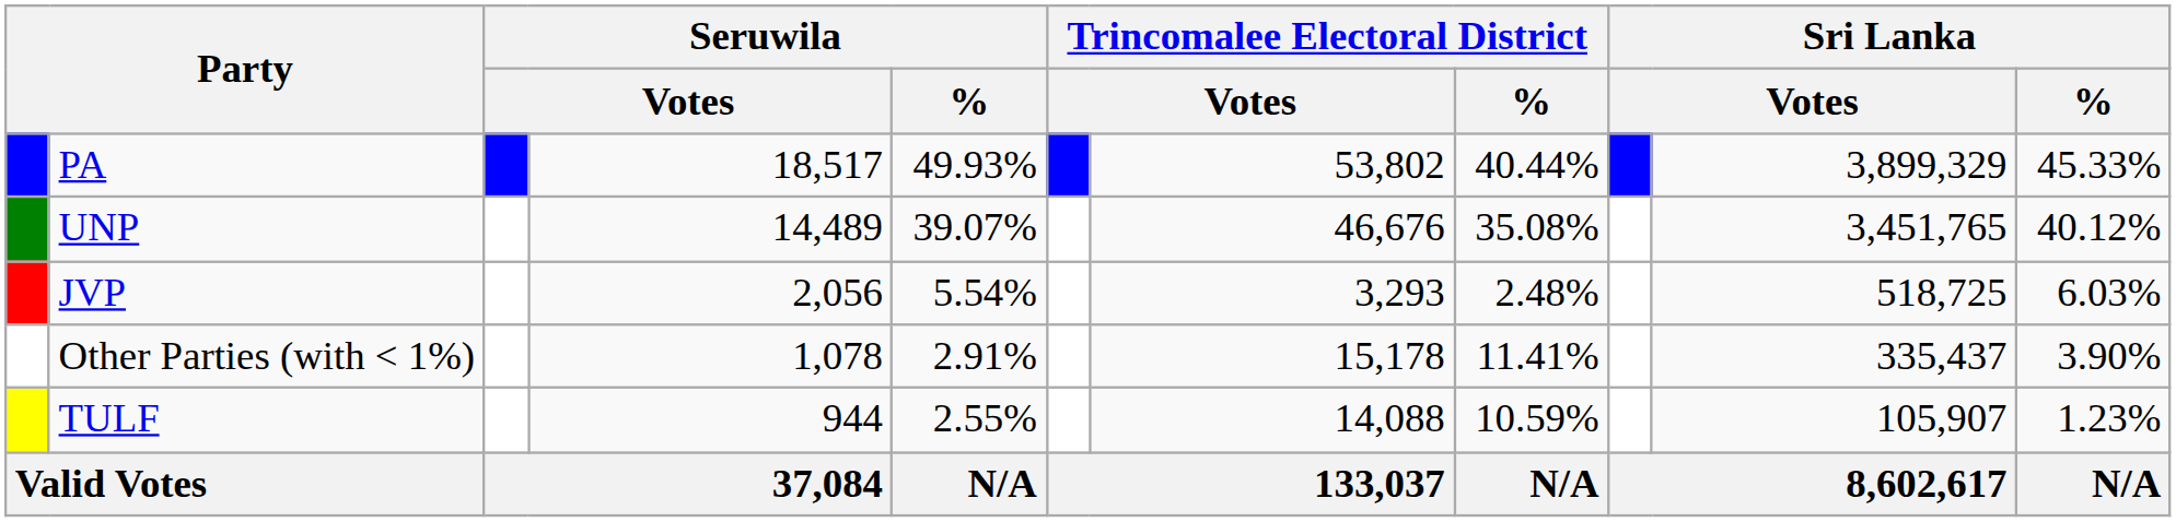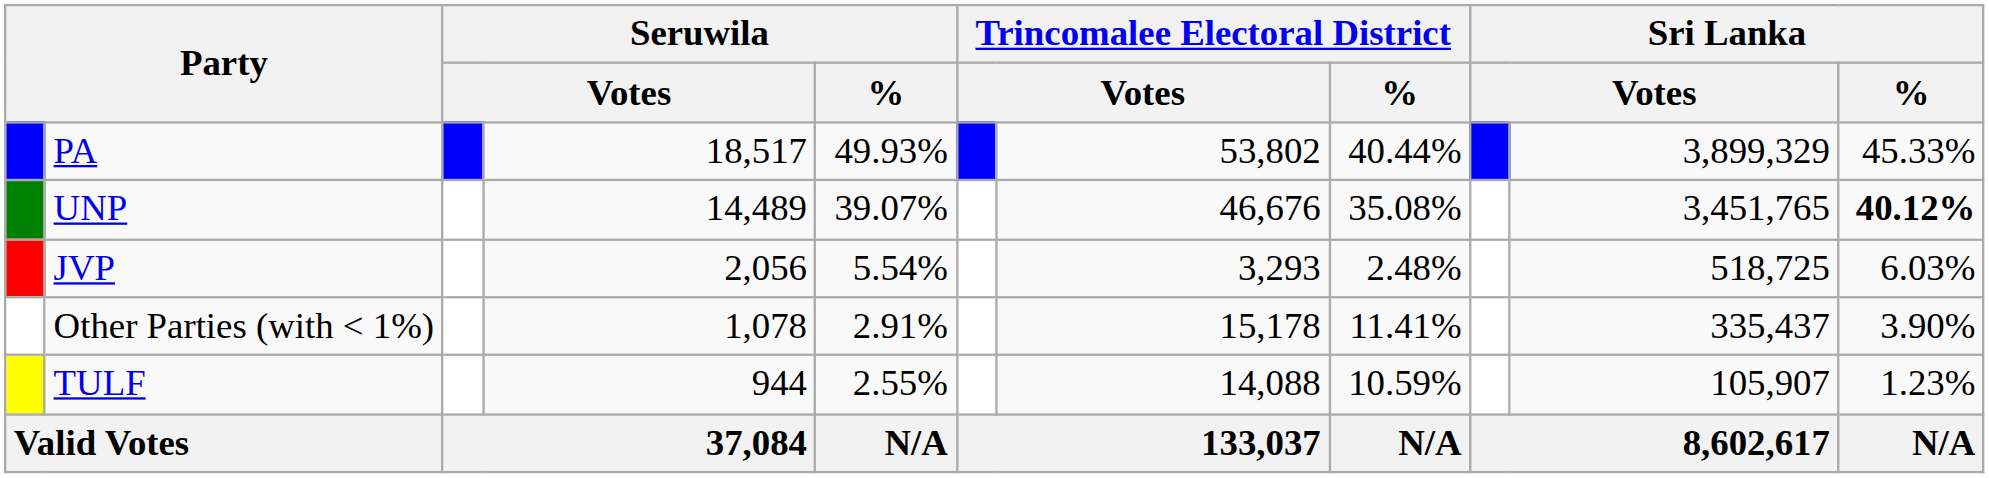UNP | Sri Lanka / %: normal -> bold
